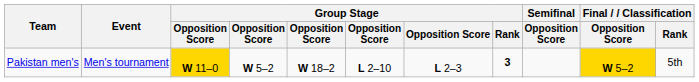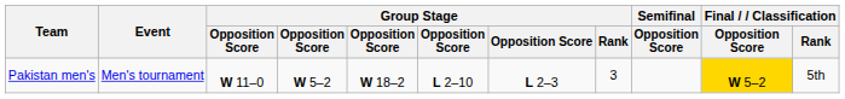Pakistan men's | column 3: gold background -> no background
Pakistan men's | Group Stage / Rank: bold -> normal
